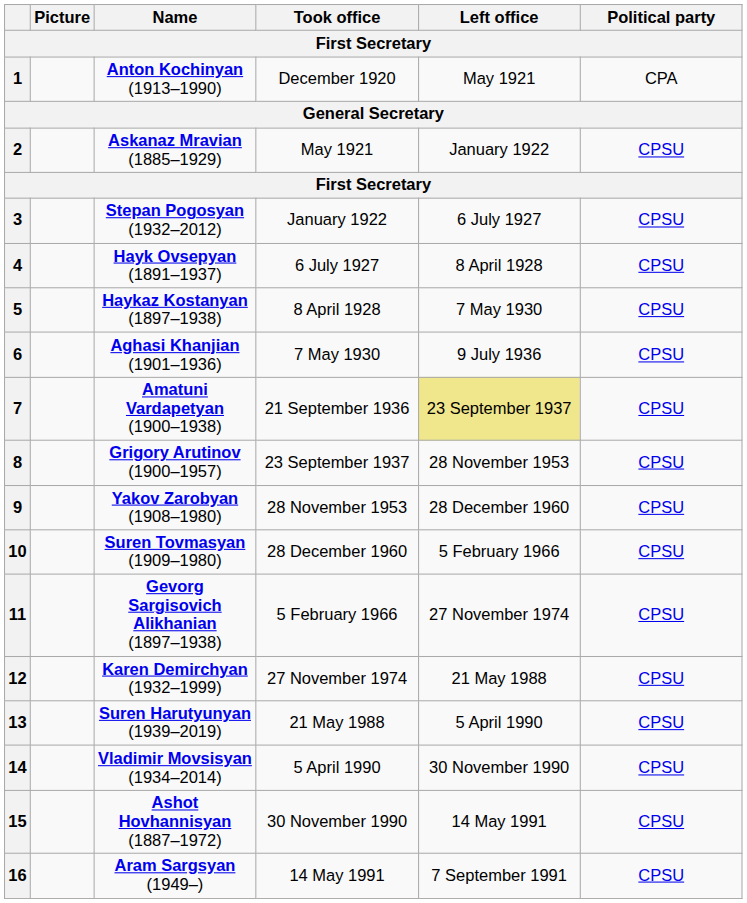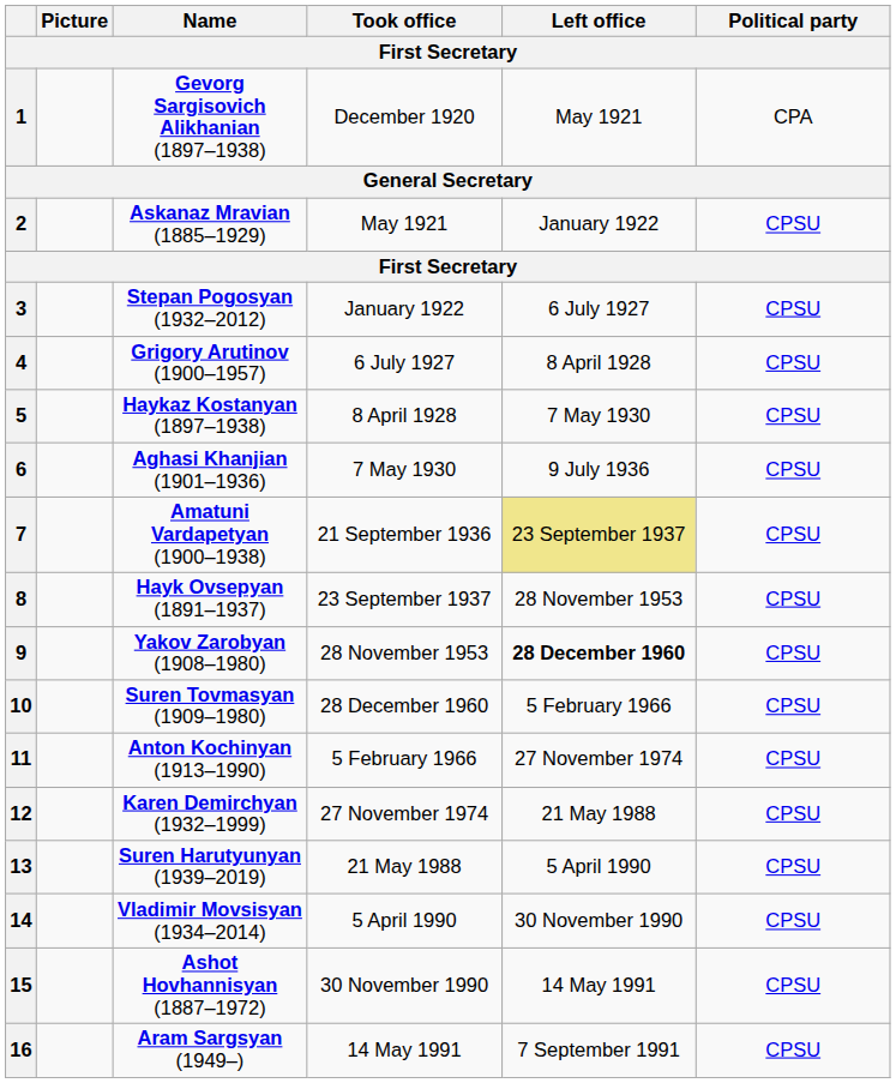1 | Name: Anton Kochinyan (1913–1990) -> Gevorg Sargisovich Alikhanian (1897–1938)
4 | Name: Hayk Ovsepyan (1891–1937) -> Grigory Arutinov (1900–1957)
8 | Name: Grigory Arutinov (1900–1957) -> Hayk Ovsepyan (1891–1937)
9 | Left office: normal -> bold
11 | Name: Gevorg Sargisovich Alikhanian (1897–1938) -> Anton Kochinyan (1913–1990)
